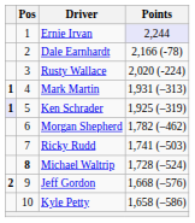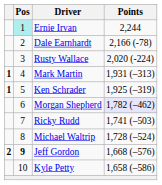Ernie Irvan | Pos: no background -> paleturquoise background
Ernie Irvan | Points: lavender background -> no background
Ken Schrader | column 1: lavender background -> no background
Morgan Shepherd | Points: no background -> lavender background
Michael Waltrip | Pos: bold -> normal
Jeff Gordon | Pos: normal -> bold
